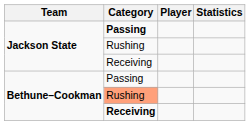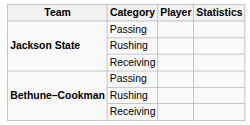Jackson State / Passing | Category: bold -> normal
Bethune–Cookman / Rushing | Category: lightsalmon background -> no background
Bethune–Cookman / Receiving | Category: bold -> normal
